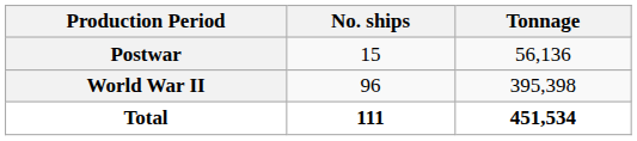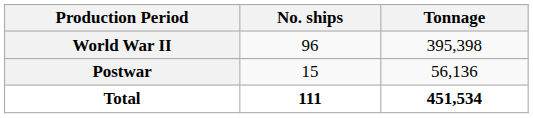rows swapped: World War II <-> Postwar
